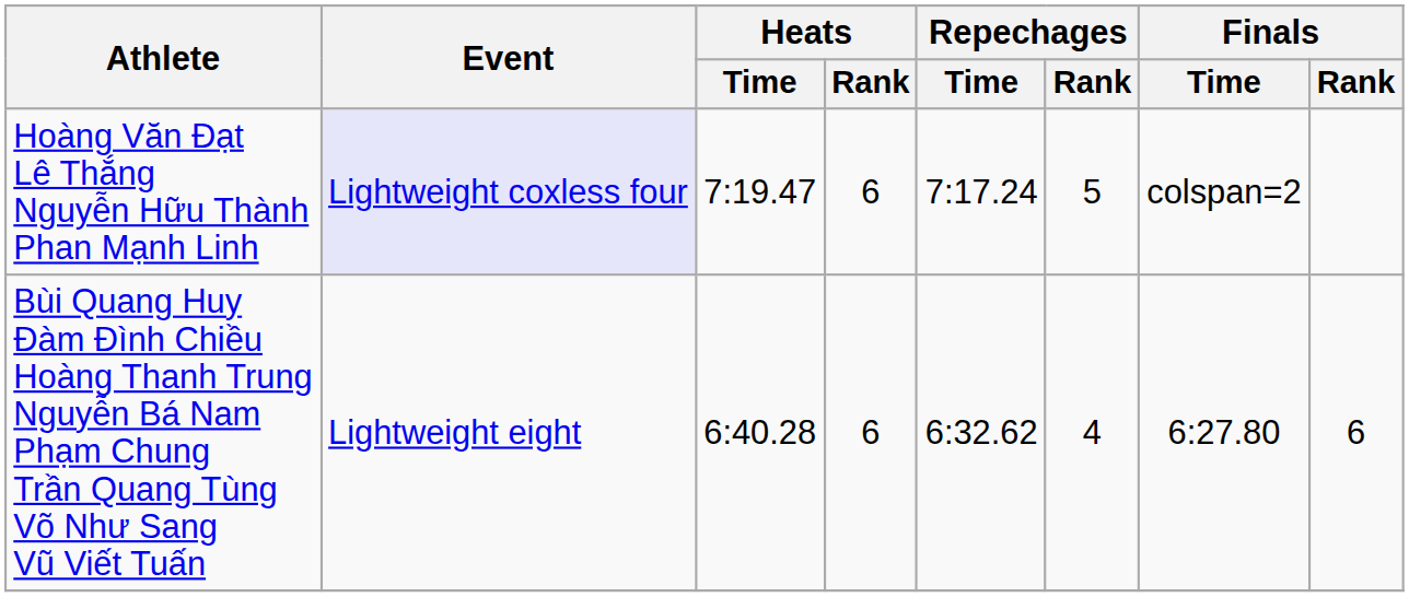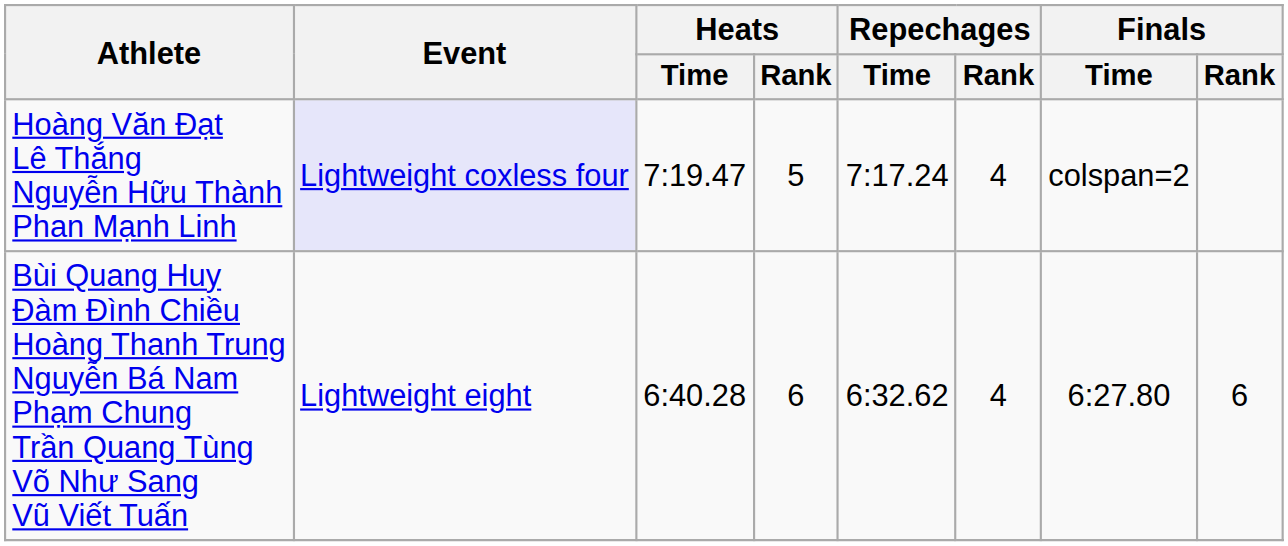Hoàng Văn Đạt Lê Thắng Nguyễn Hữu Thành Phan Mạnh Linh | Heats / Rank: 6 -> 5
Hoàng Văn Đạt Lê Thắng Nguyễn Hữu Thành Phan Mạnh Linh | Repechages / Rank: 5 -> 4
